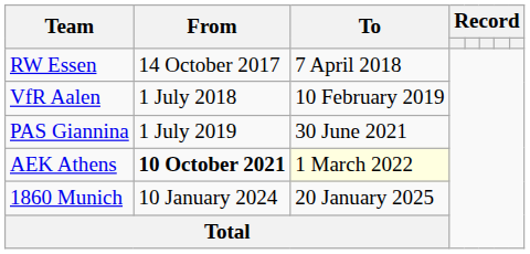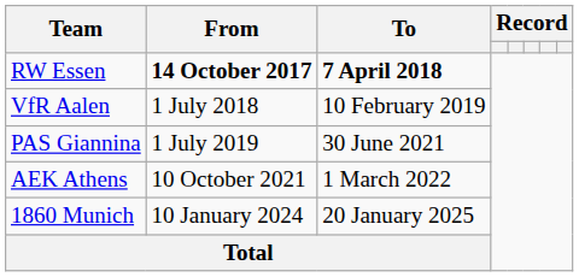RW Essen | From: normal -> bold
RW Essen | To: normal -> bold
AEK Athens | From: bold -> normal
AEK Athens | To: lightyellow background -> no background
